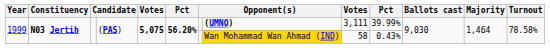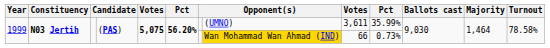row 2 | column 8: bold -> normal
row 2 | column 9: 3,111 -> 3,611
row 2 | column 10: 39.99% -> 35.99%
row 3 | column 9: 58 -> 66
row 3 | column 10: 0.43% -> 0.73%
